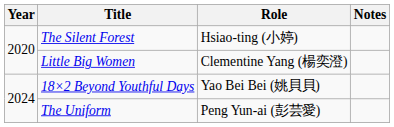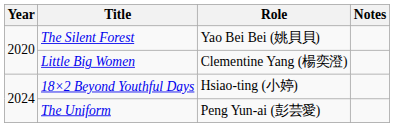The Silent Forest | Role: Hsiao-ting (小婷) -> Yao Bei Bei (姚貝貝)
18×2 Beyond Youthful Days | Role: Yao Bei Bei (姚貝貝) -> Hsiao-ting (小婷)
